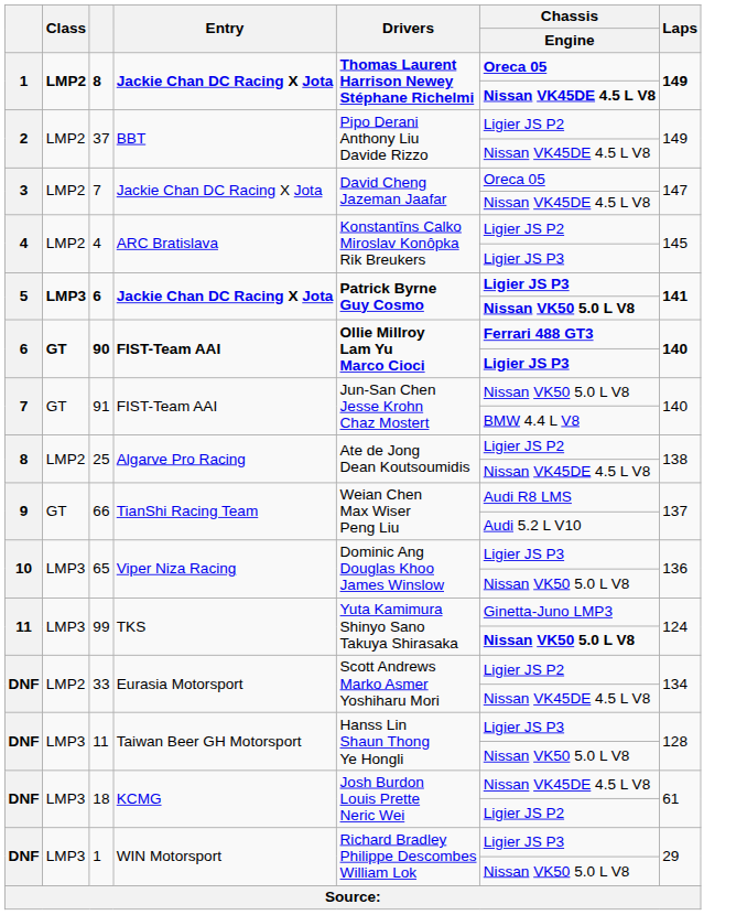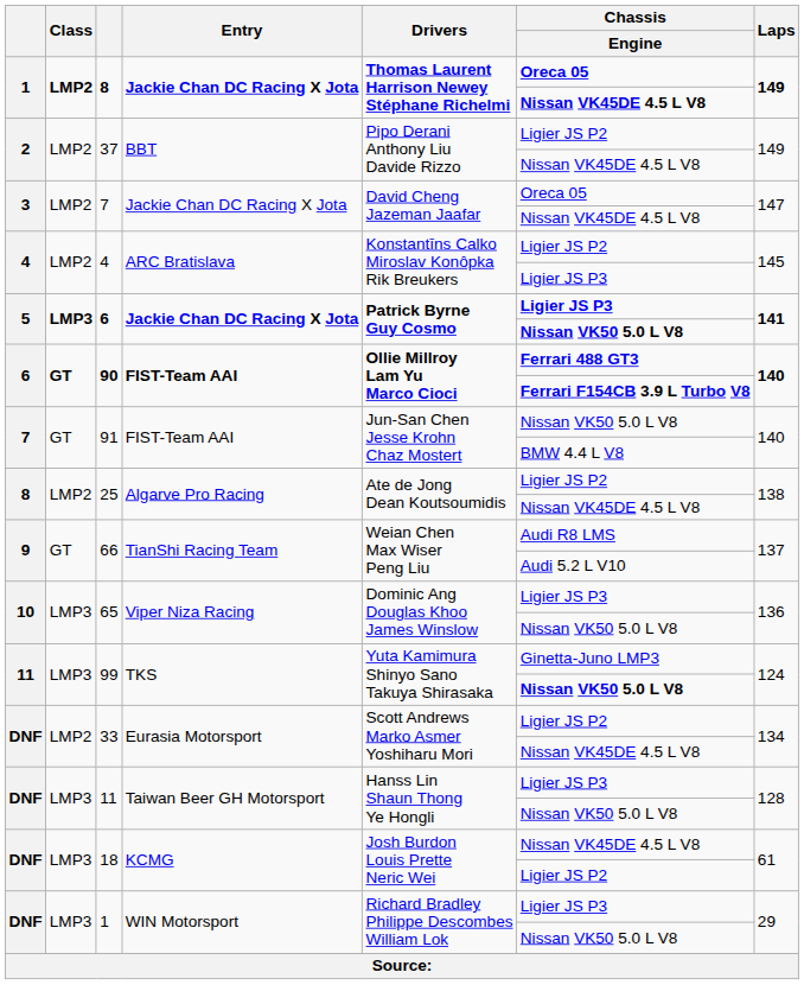row 14 | Chassis / Engine: Ligier JS P3 -> Ferrari F154CB 3.9 L Turbo V8
